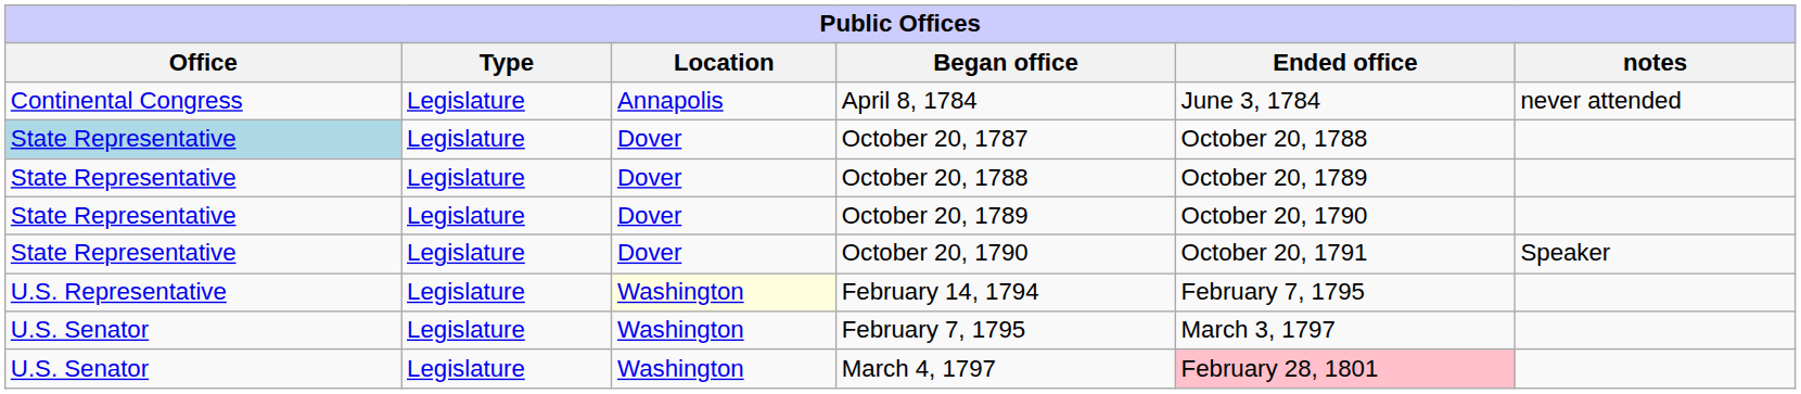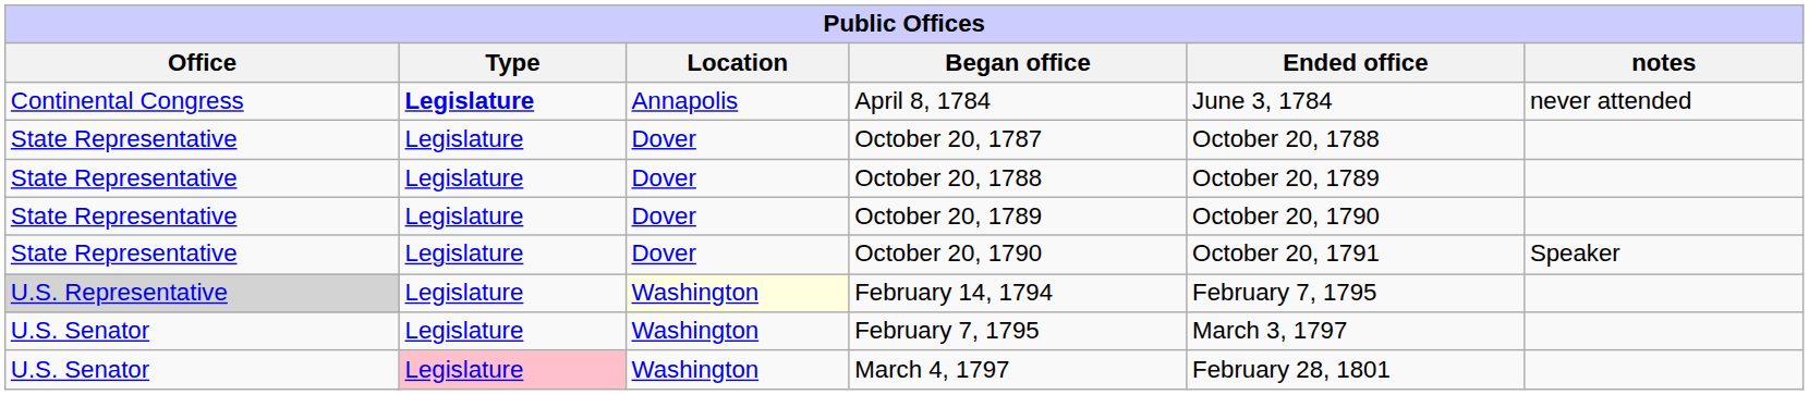April 8, 1784 | Type: normal -> bold
October 20, 1787 | Office: lightblue background -> no background
February 14, 1794 | Office: no background -> lightgrey background
March 4, 1797 | Type: no background -> pink background
March 4, 1797 | Ended office: pink background -> no background
